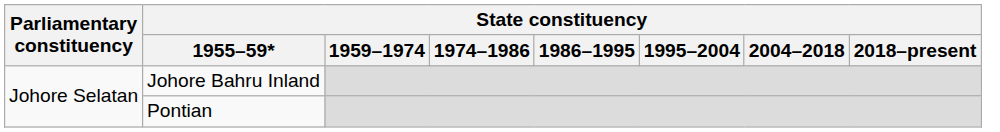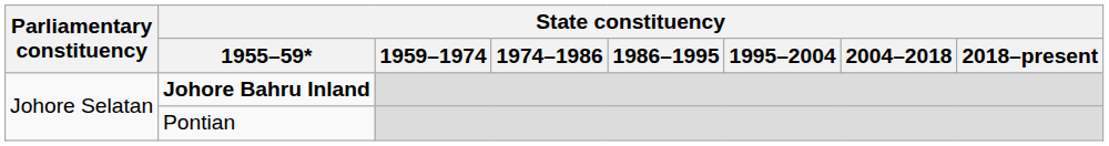Johore Bahru Inland | State constituency / 1955–59*: normal -> bold
